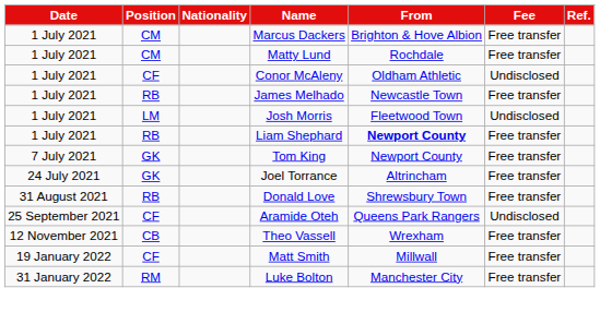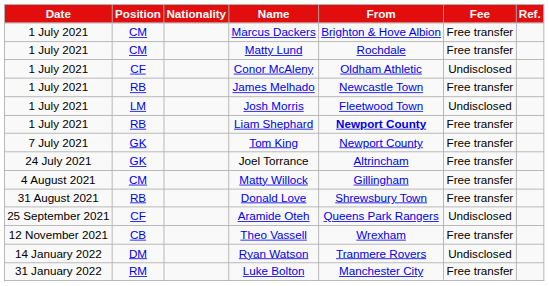+ row: 4 August 2021 | CM | Matty Willock | Gillingham | Free transfer
+ row: 14 January 2022 | DM | Ryan Watson | Tranmere Rovers | Undisclosed
- row: 19 January 2022 | CF | Matt Smith | Millwall | Free transfer
